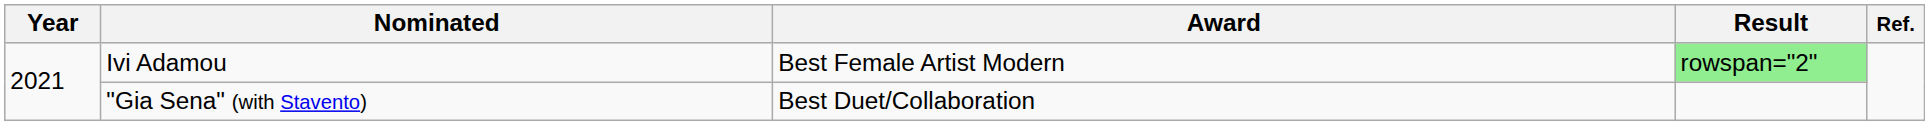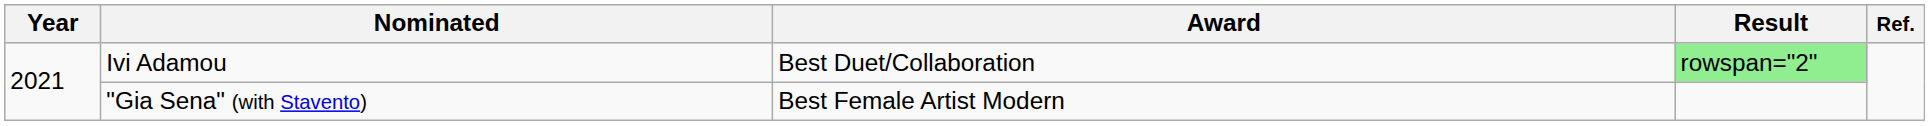Ivi Adamou | Award: Best Female Artist Modern -> Best Duet/Collaboration
"Gia Sena" (with Stavento) | Award: Best Duet/Collaboration -> Best Female Artist Modern
